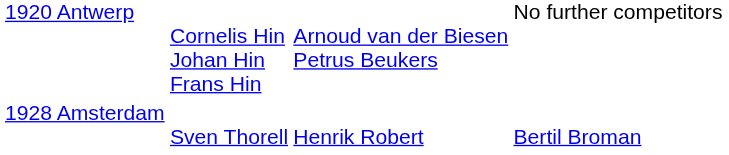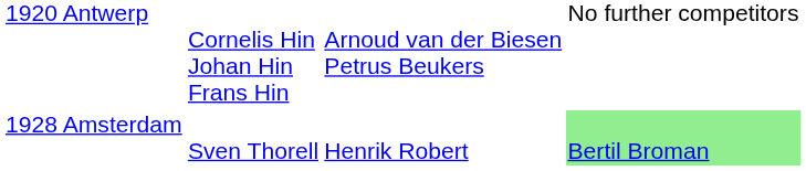1928 Amsterdam | column 4: no background -> lightgreen background
